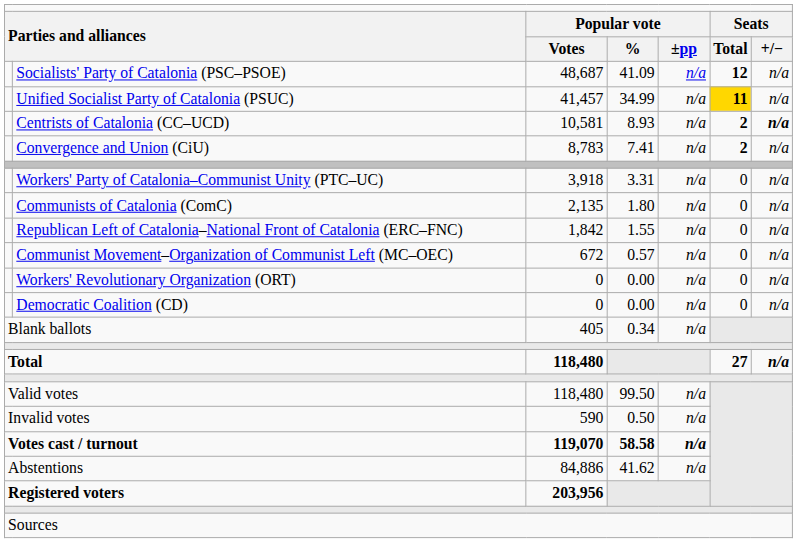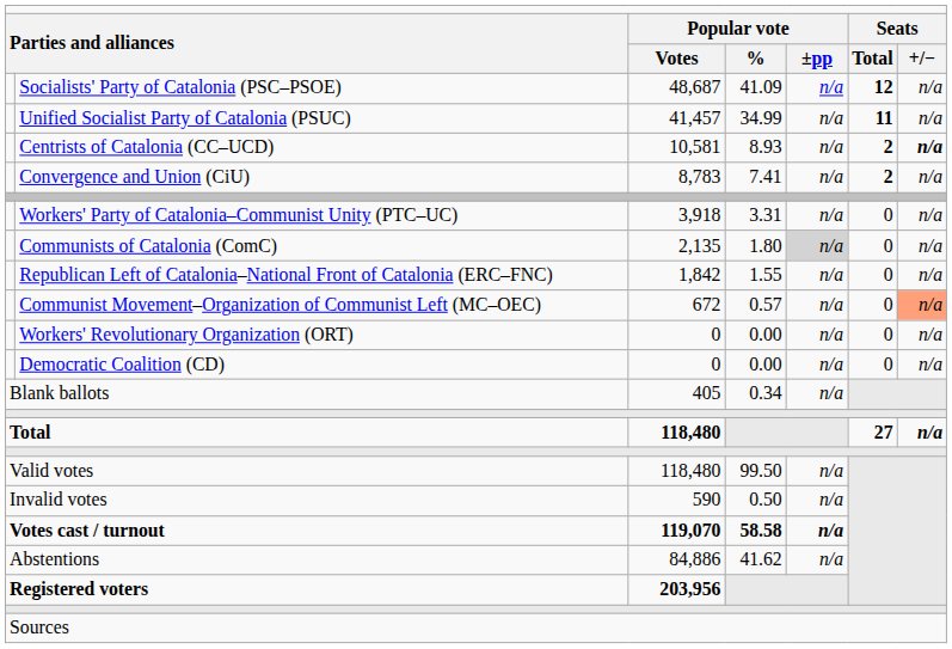Unified Socialist Party of Catalonia (PSUC) | column 6: gold background -> no background
Communists of Catalonia (ComC) | column 5: no background -> lightgrey background
Communist Movement–Organization of Communist Left (MC–OEC) | column 7: no background -> lightsalmon background
